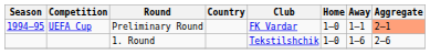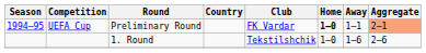UEFA Cup | Home: normal -> bold
